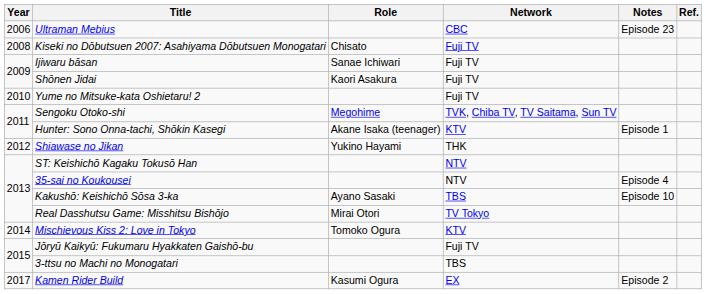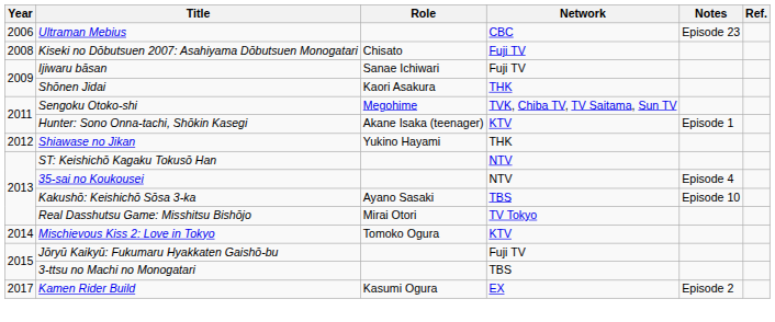Shōnen Jidai | Network: Fuji TV -> THK
- row: 2010 | Yume no Mitsuke-kata Oshietaru! 2 | Fuji TV
